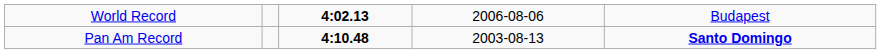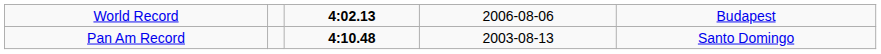Pan Am Record | column 5: bold -> normal
